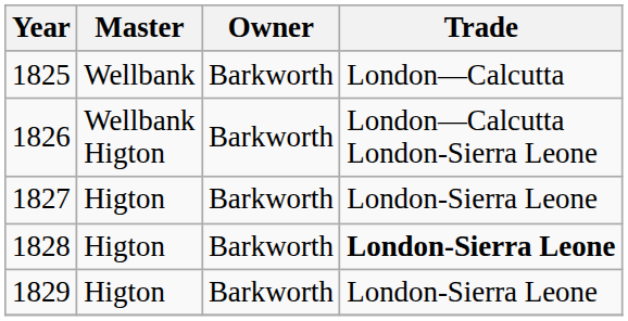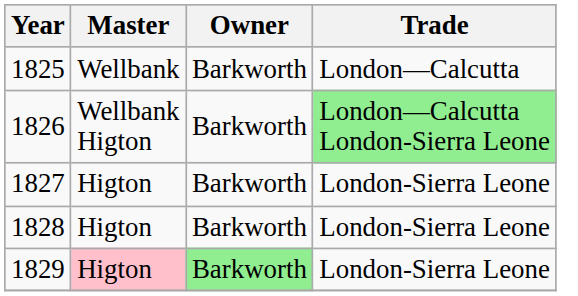1826 | Trade: no background -> lightgreen background
1828 | Trade: bold -> normal
1829 | Master: no background -> pink background
1829 | Owner: no background -> lightgreen background
